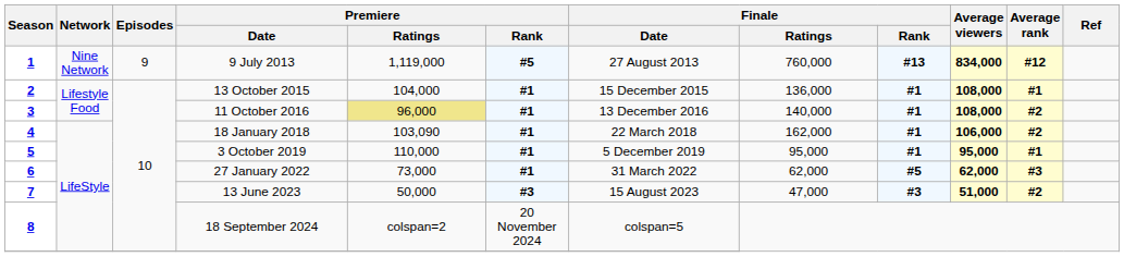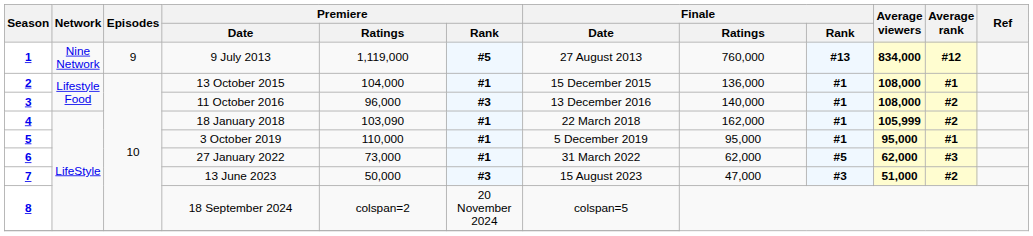11 October 2016 | Premiere / Ratings: khaki background -> no background
11 October 2016 | Premiere / Rank: #1 -> #3
18 January 2018 | Average viewers: 106,000 -> 105,999
